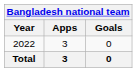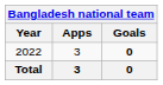2022 | Goals: normal -> bold
